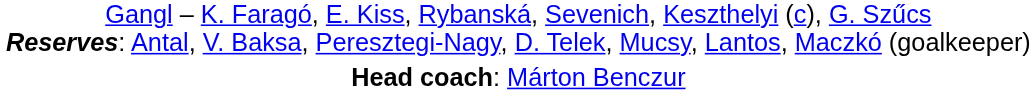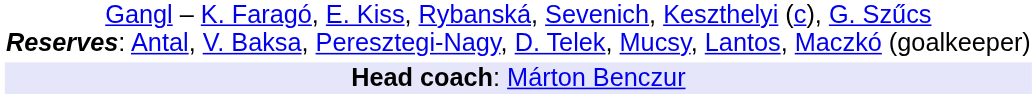row 2 | column 1: no background -> lavender background
